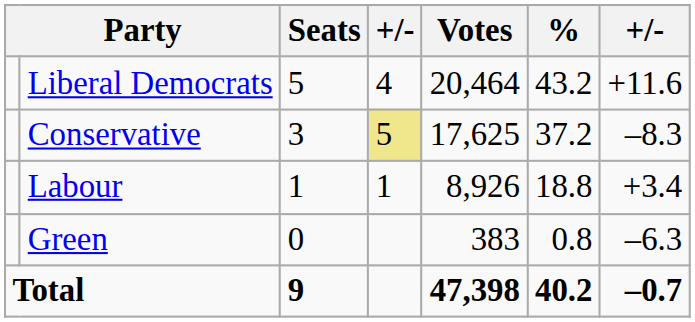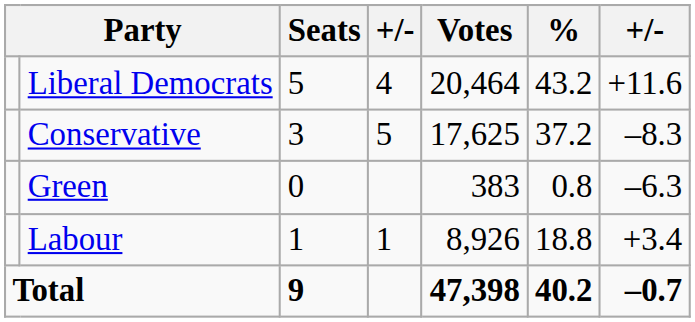Conservative | column 4: khaki background -> no background
rows swapped: Labour <-> Green
